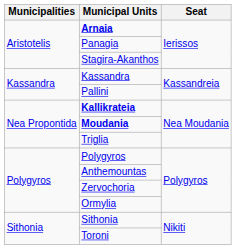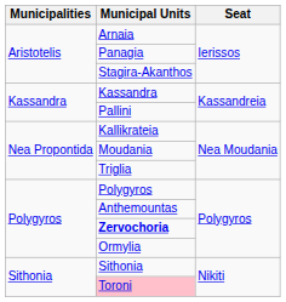Arnaia | Municipal Units: bold -> normal
Kallikrateia | Municipal Units: bold -> normal
Moudania | Municipal Units: bold -> normal
Zervochoria | Municipal Units: normal -> bold
Toroni | Municipal Units: no background -> pink background
